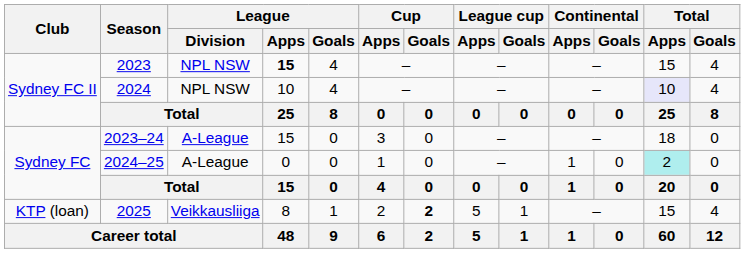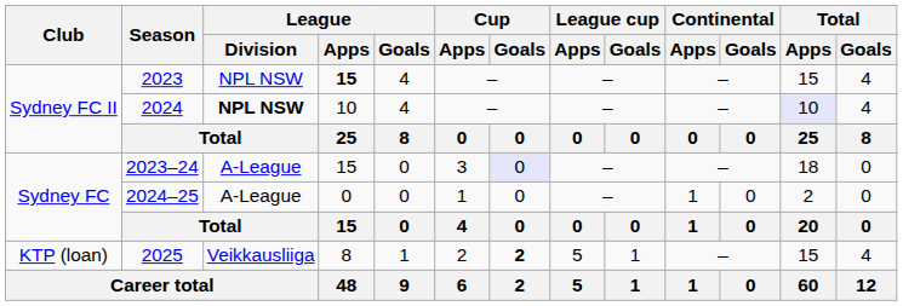2024 | League / Division: normal -> bold
2023–24 | Cup / Goals: no background -> lavender background
2024–25 | Total / Apps: paleturquoise background -> no background
